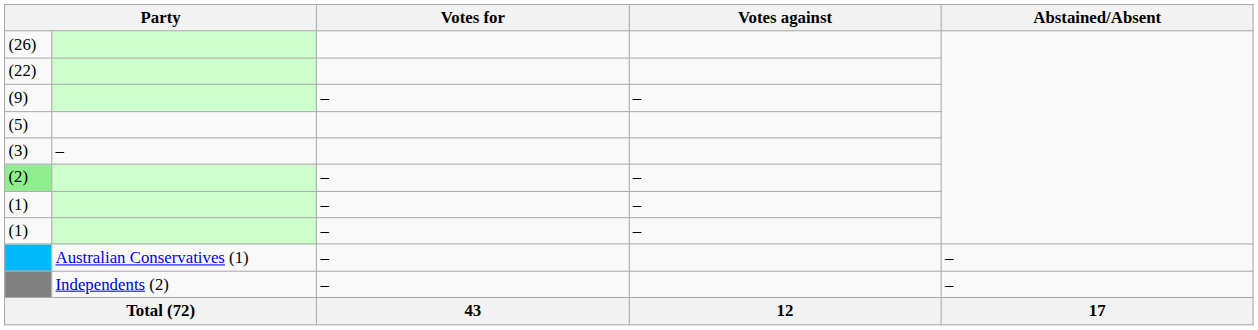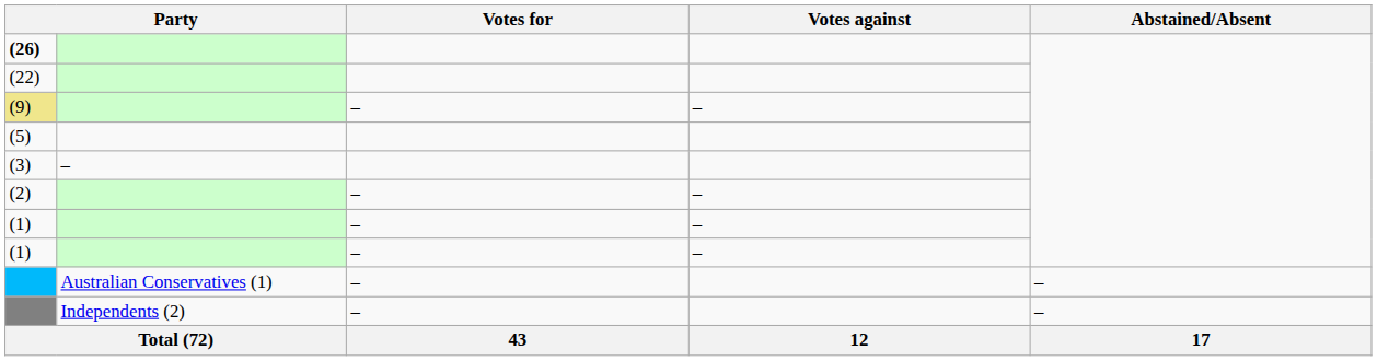(26) | column 1: normal -> bold
(9) | column 1: no background -> khaki background
(2) | column 1: lightgreen background -> no background
